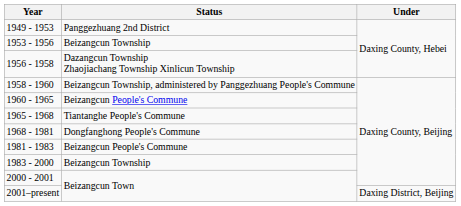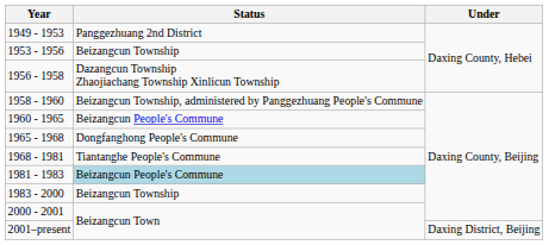1965 - 1968 | Status: Tiantanghe People's Commune -> Dongfanghong People's Commune
1968 - 1981 | Status: Dongfanghong People's Commune -> Tiantanghe People's Commune
1981 - 1983 | Status: no background -> lightblue background
